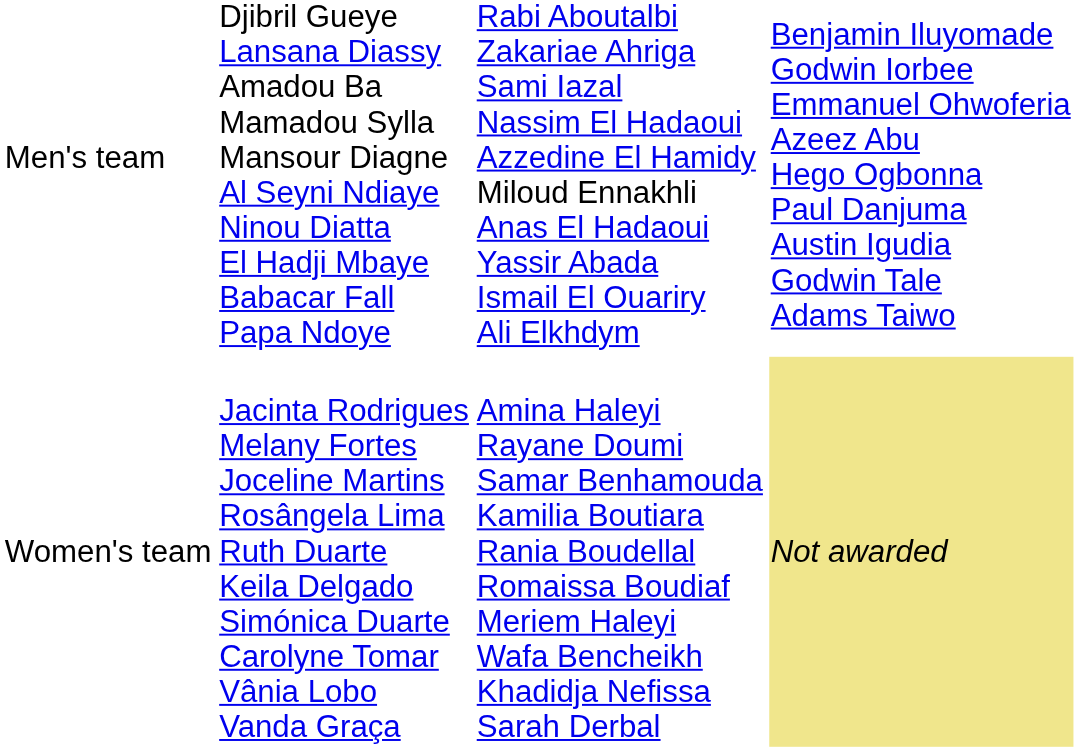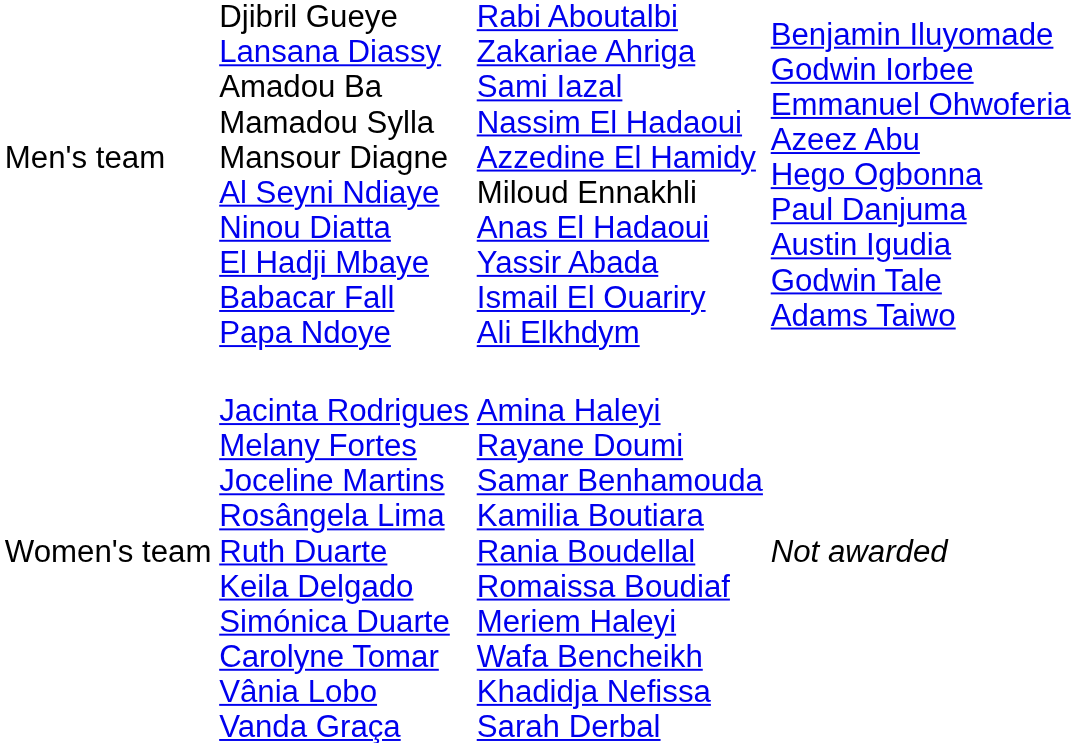Women's team | column 4: khaki background -> no background
